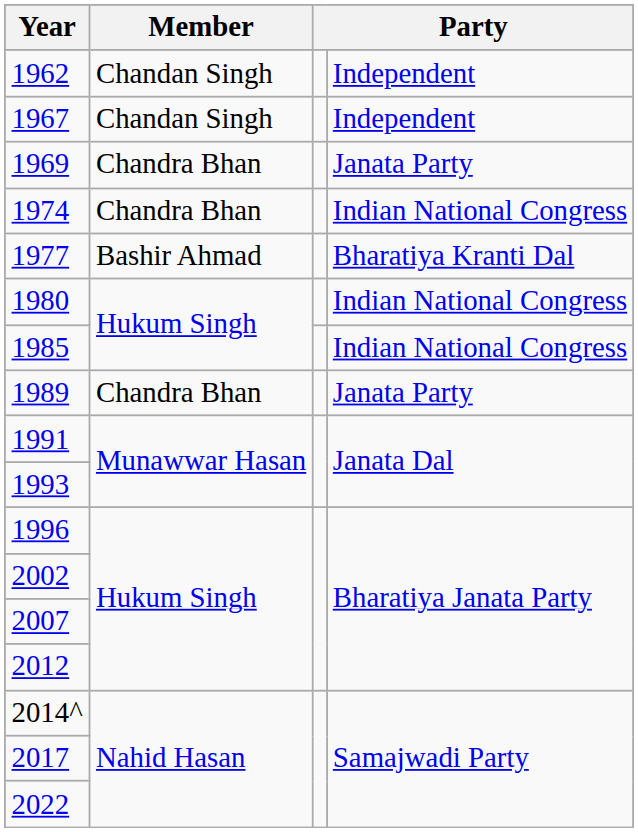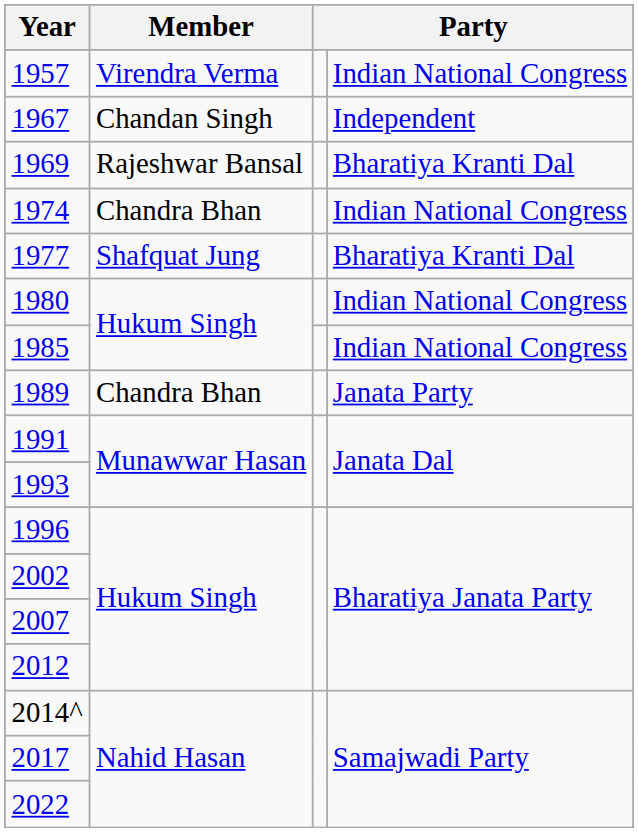+ row: 1957 | Virendra Verma | Indian National Congress
- row: 1962 | Chandan Singh | Independent
1969 | Member: Chandra Bhan -> Rajeshwar Bansal
1969 | column 4: Janata Party -> Bharatiya Kranti Dal
1977 | Member: Bashir Ahmad -> Shafquat Jung
